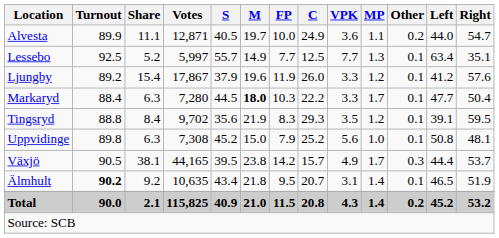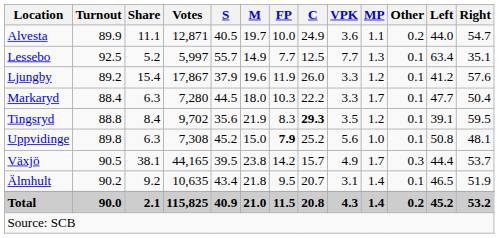Markaryd | M: bold -> normal
Tingsryd | C: normal -> bold
Uppvidinge | FP: normal -> bold
Älmhult | Turnout: bold -> normal
